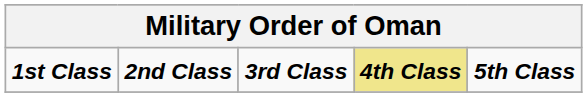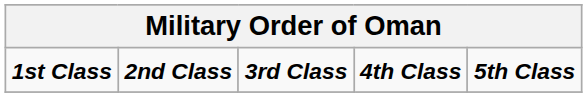1st Class | column 4: khaki background -> no background
